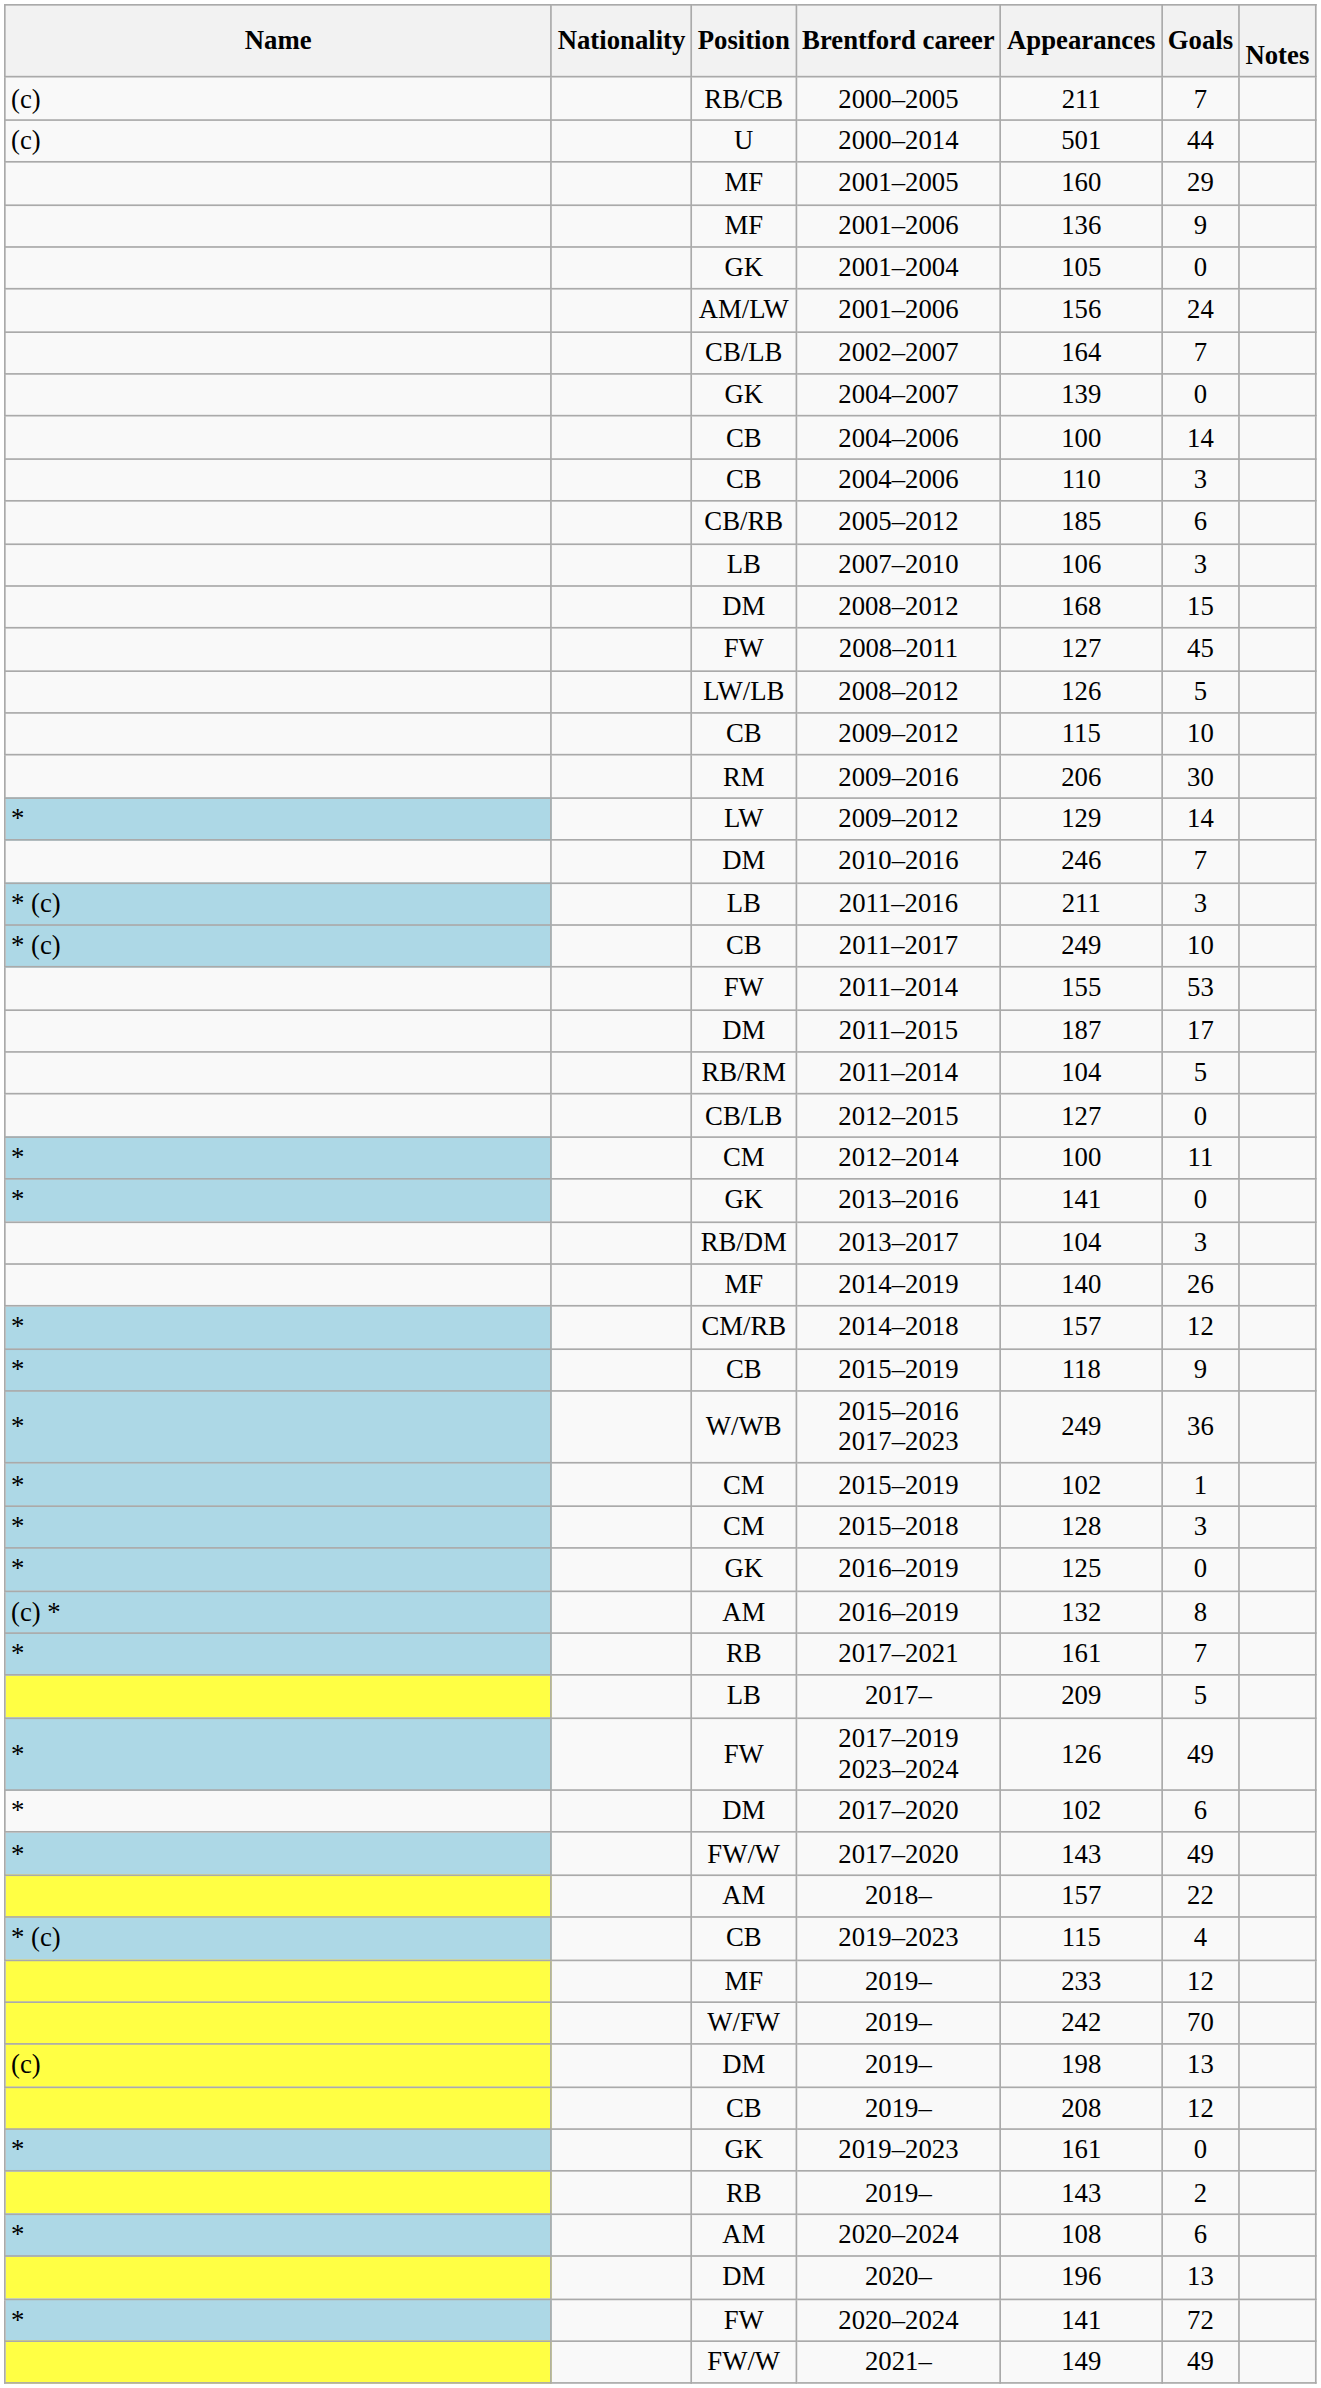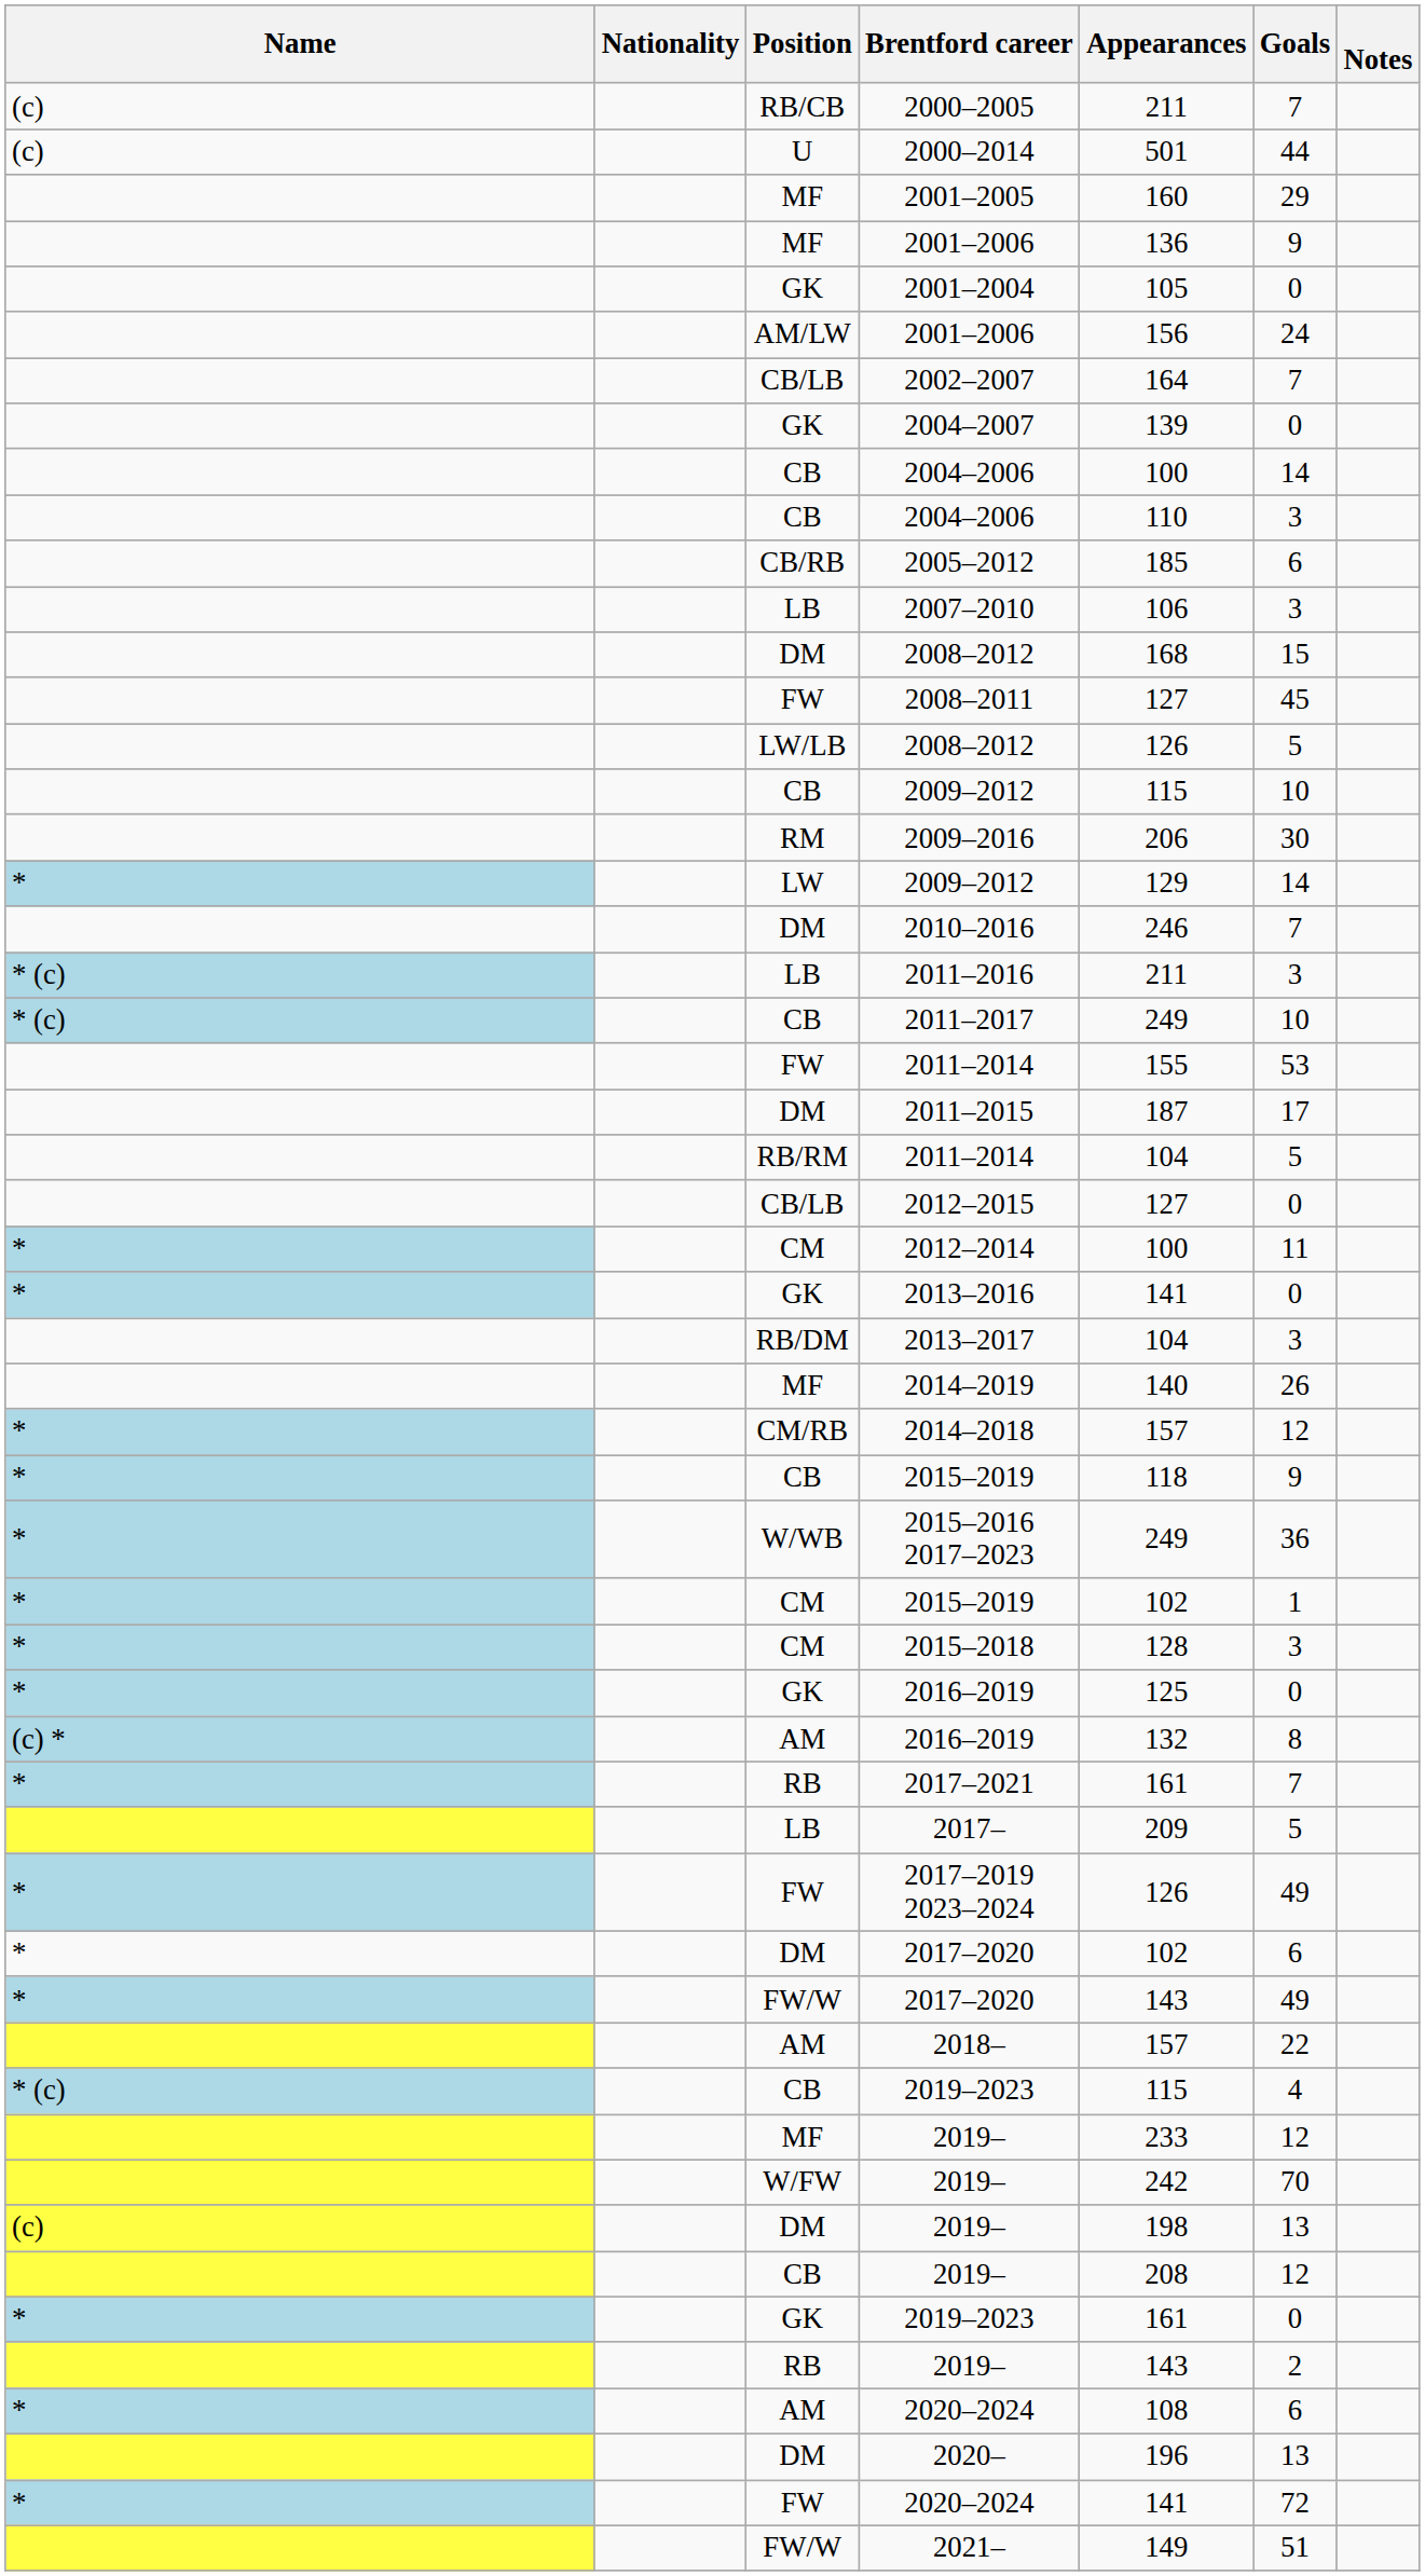2021– | Goals: 49 -> 51
